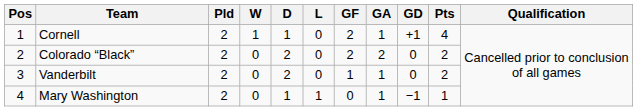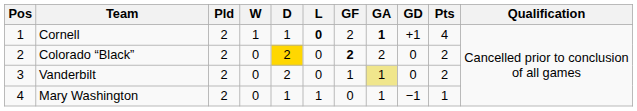Cornell | L: normal -> bold
Cornell | GA: normal -> bold
Colorado “Black” | D: no background -> gold background
Colorado “Black” | GF: normal -> bold
Vanderbilt | GA: no background -> khaki background
